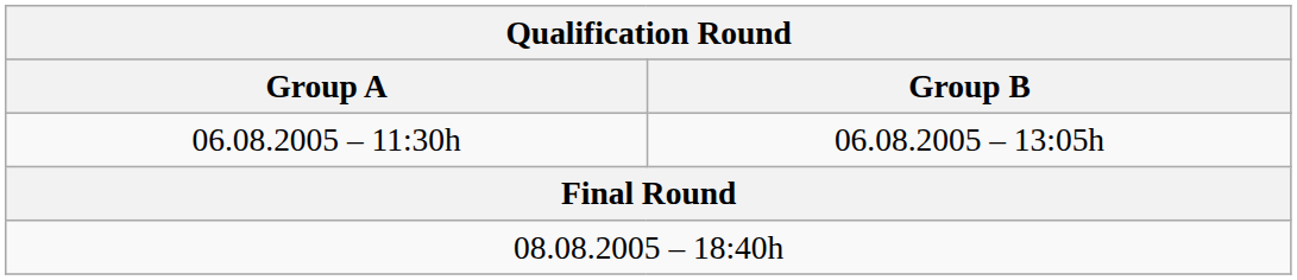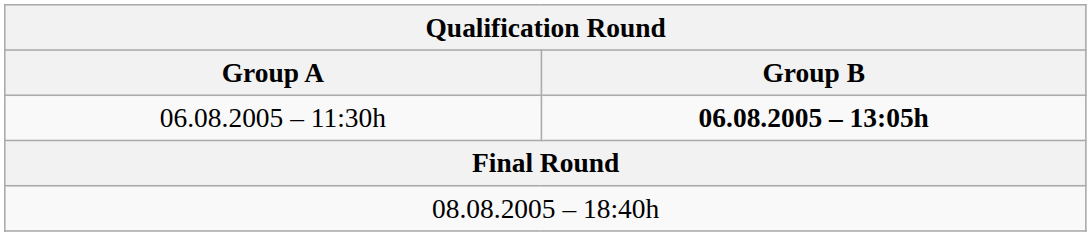06.08.2005 – 11:30h | Group B: normal -> bold
